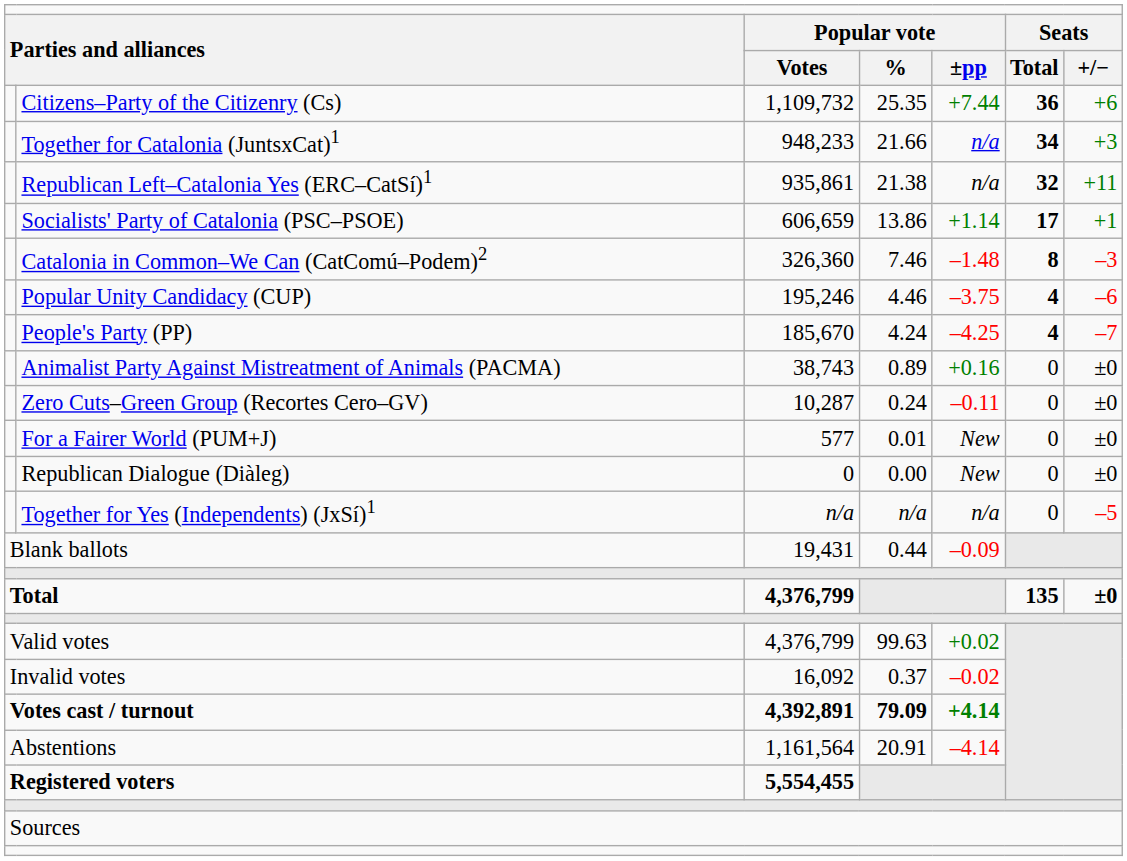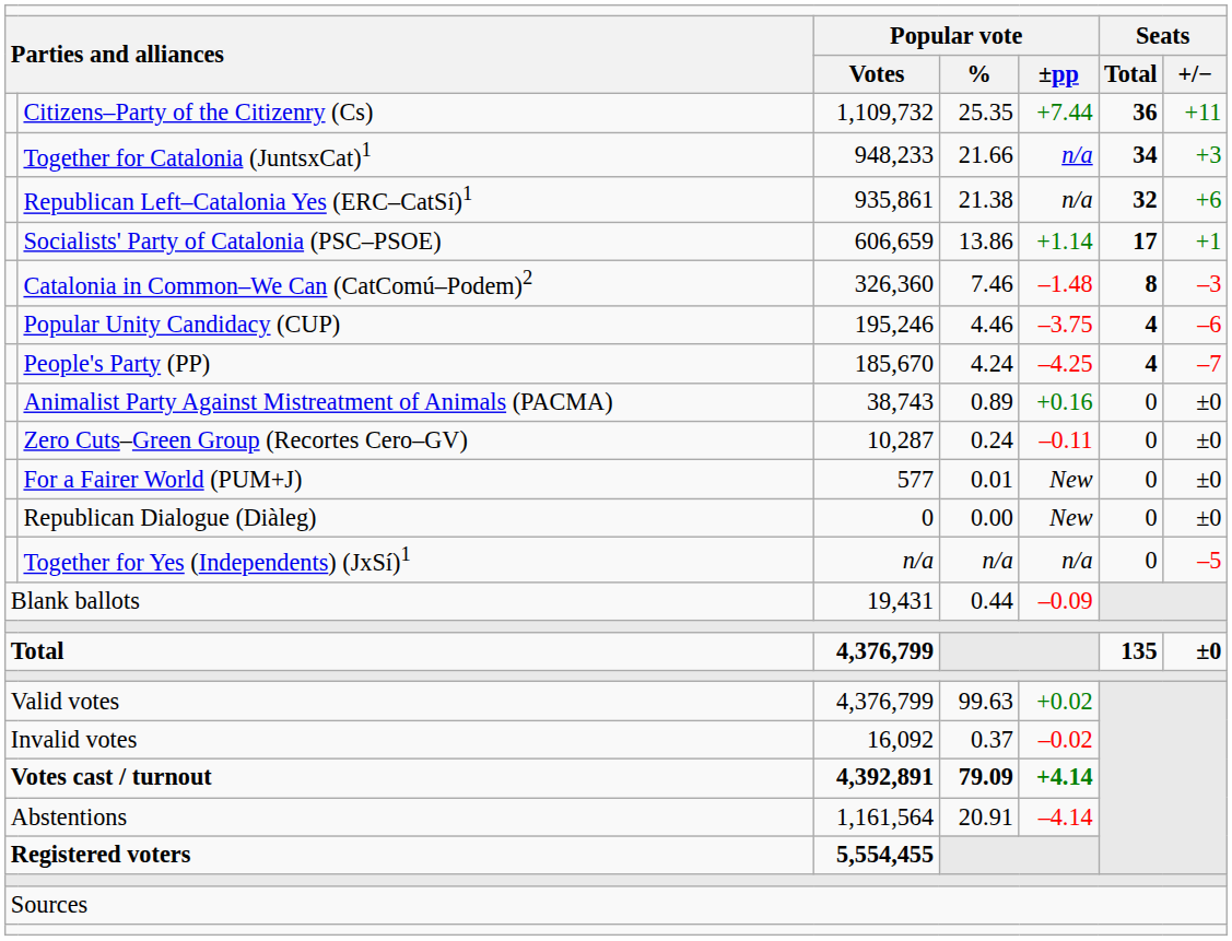Citizens–Party of the Citizenry (Cs) | column 7: +6 -> +11
Republican Left–Catalonia Yes (ERC–CatSí)1 | column 7: +11 -> +6
